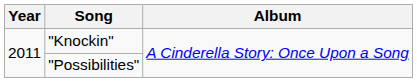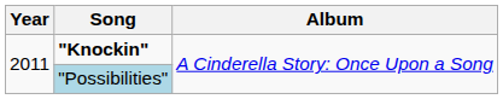"Knockin" | Song: normal -> bold
"Possibilities" | Song: no background -> lightblue background
